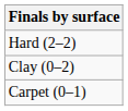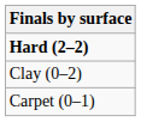row 2 | column 1: normal -> bold
